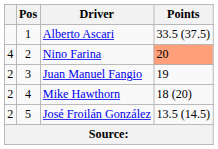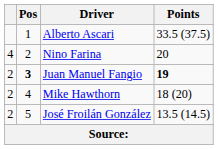Nino Farina | Points: lightsalmon background -> no background
Juan Manuel Fangio | Pos: normal -> bold
Juan Manuel Fangio | Points: normal -> bold
